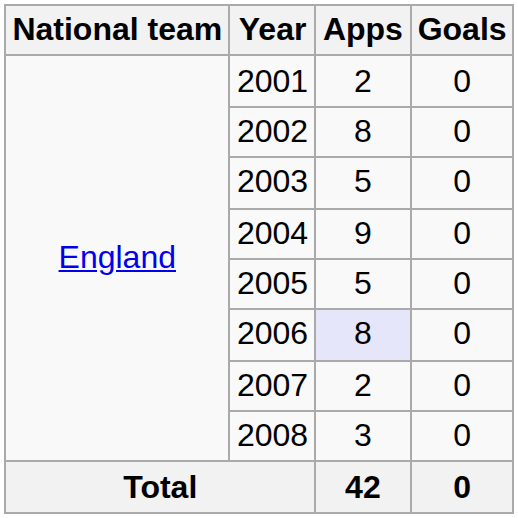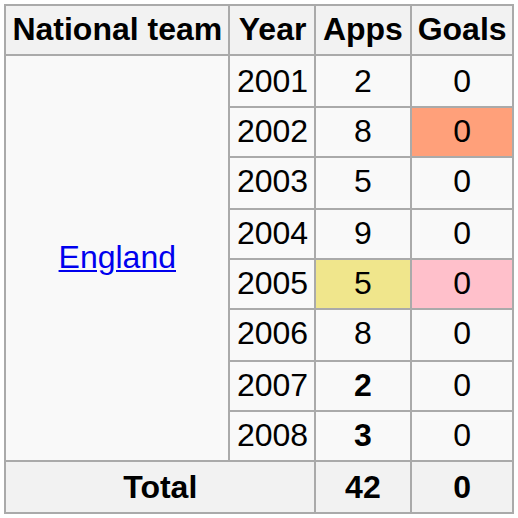2002 | Goals: no background -> lightsalmon background
2005 | Apps: no background -> khaki background
2005 | Goals: no background -> pink background
2006 | Apps: lavender background -> no background
2007 | Apps: normal -> bold
2008 | Apps: normal -> bold
